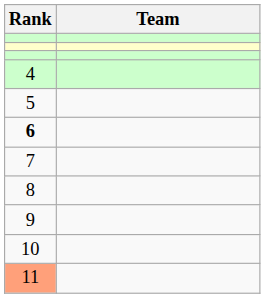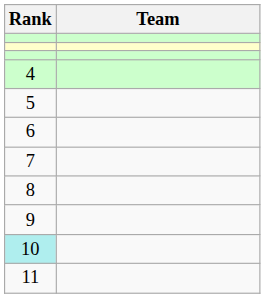row 7 | Rank: bold -> normal
row 11 | Rank: no background -> paleturquoise background
row 12 | Rank: lightsalmon background -> no background
